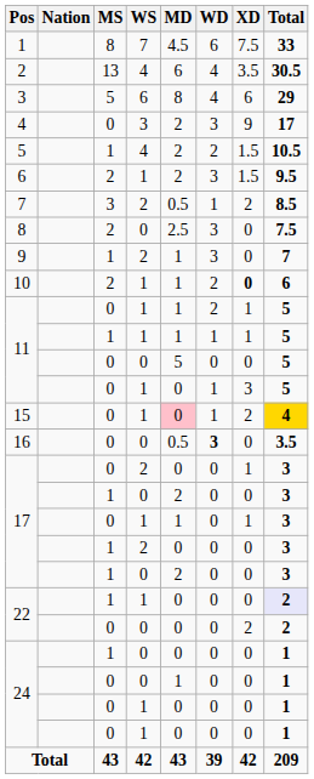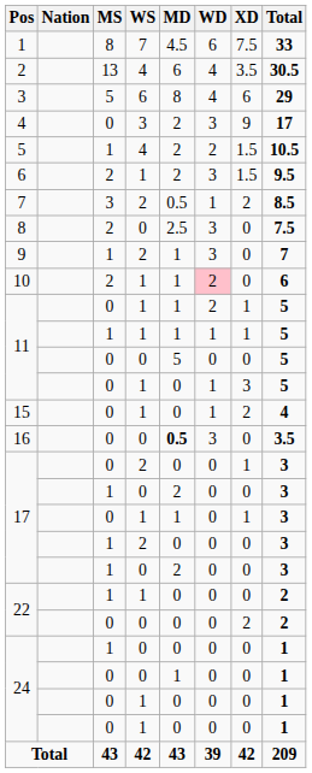10 | WD: no background -> pink background
10 | XD: bold -> normal
15 | MD: pink background -> no background
15 | Total: gold background -> no background
16 | MD: normal -> bold
16 | WD: bold -> normal
22 / 1 | Total: lavender background -> no background
